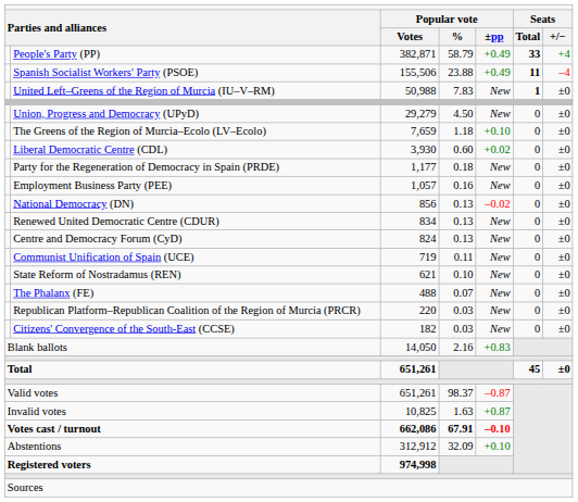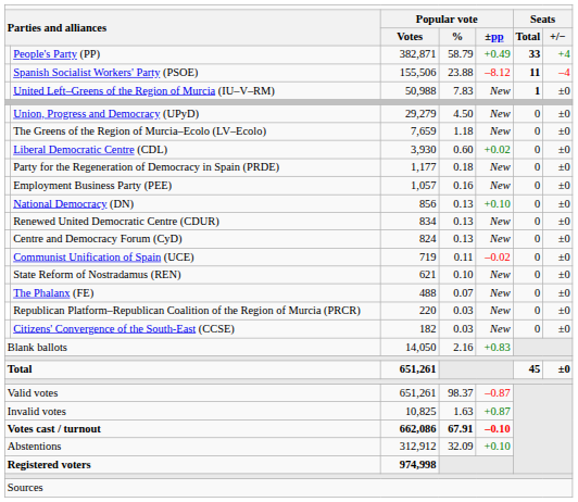Spanish Socialist Workers' Party (PSOE) | column 5: +0.49 -> –8.12
The Greens of the Region of Murcia–Ecolo (LV–Ecolo) | column 5: +0.10 -> New
National Democracy (DN) | column 5: –0.02 -> +0.10
Communist Unification of Spain (UCE) | column 5: New -> –0.02
